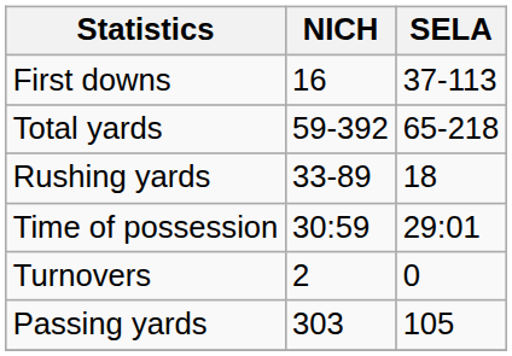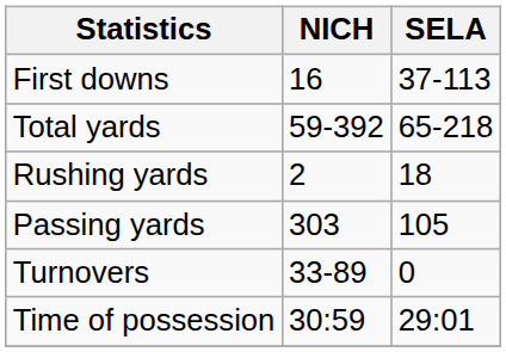Rushing yards | NICH: 33-89 -> 2
rows swapped: Passing yards <-> Time of possession
Turnovers | NICH: 2 -> 33-89
